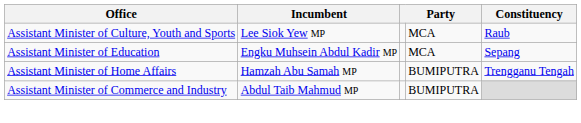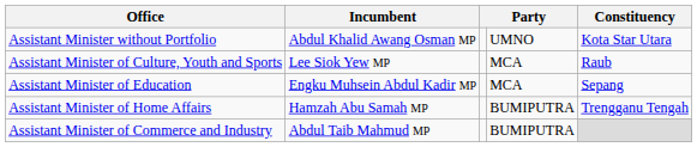+ row: Assistant Minister without Portfolio | Abdul Khalid Awang Osman MP | UMNO | Kota Star Utara
